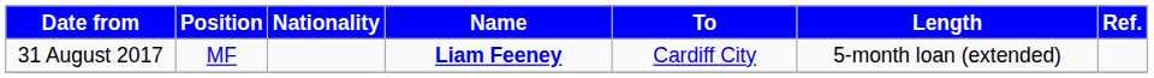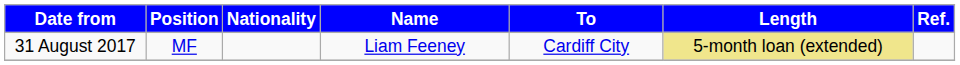31 August 2017 | Name: bold -> normal
31 August 2017 | Length: no background -> khaki background
